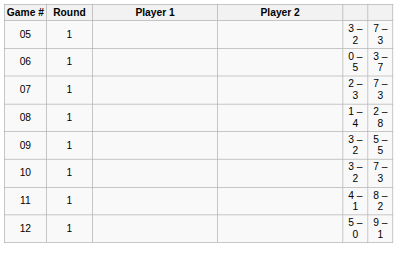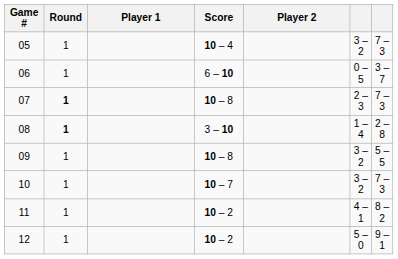+ column: Score | 10 – 4 | 6 – 10 | 10 – 8 | 3 – 10 | 10 – 8 | 10 – 7 | 10 – 2 | 10 – 2
07 | Round: normal -> bold
08 | Round: normal -> bold
